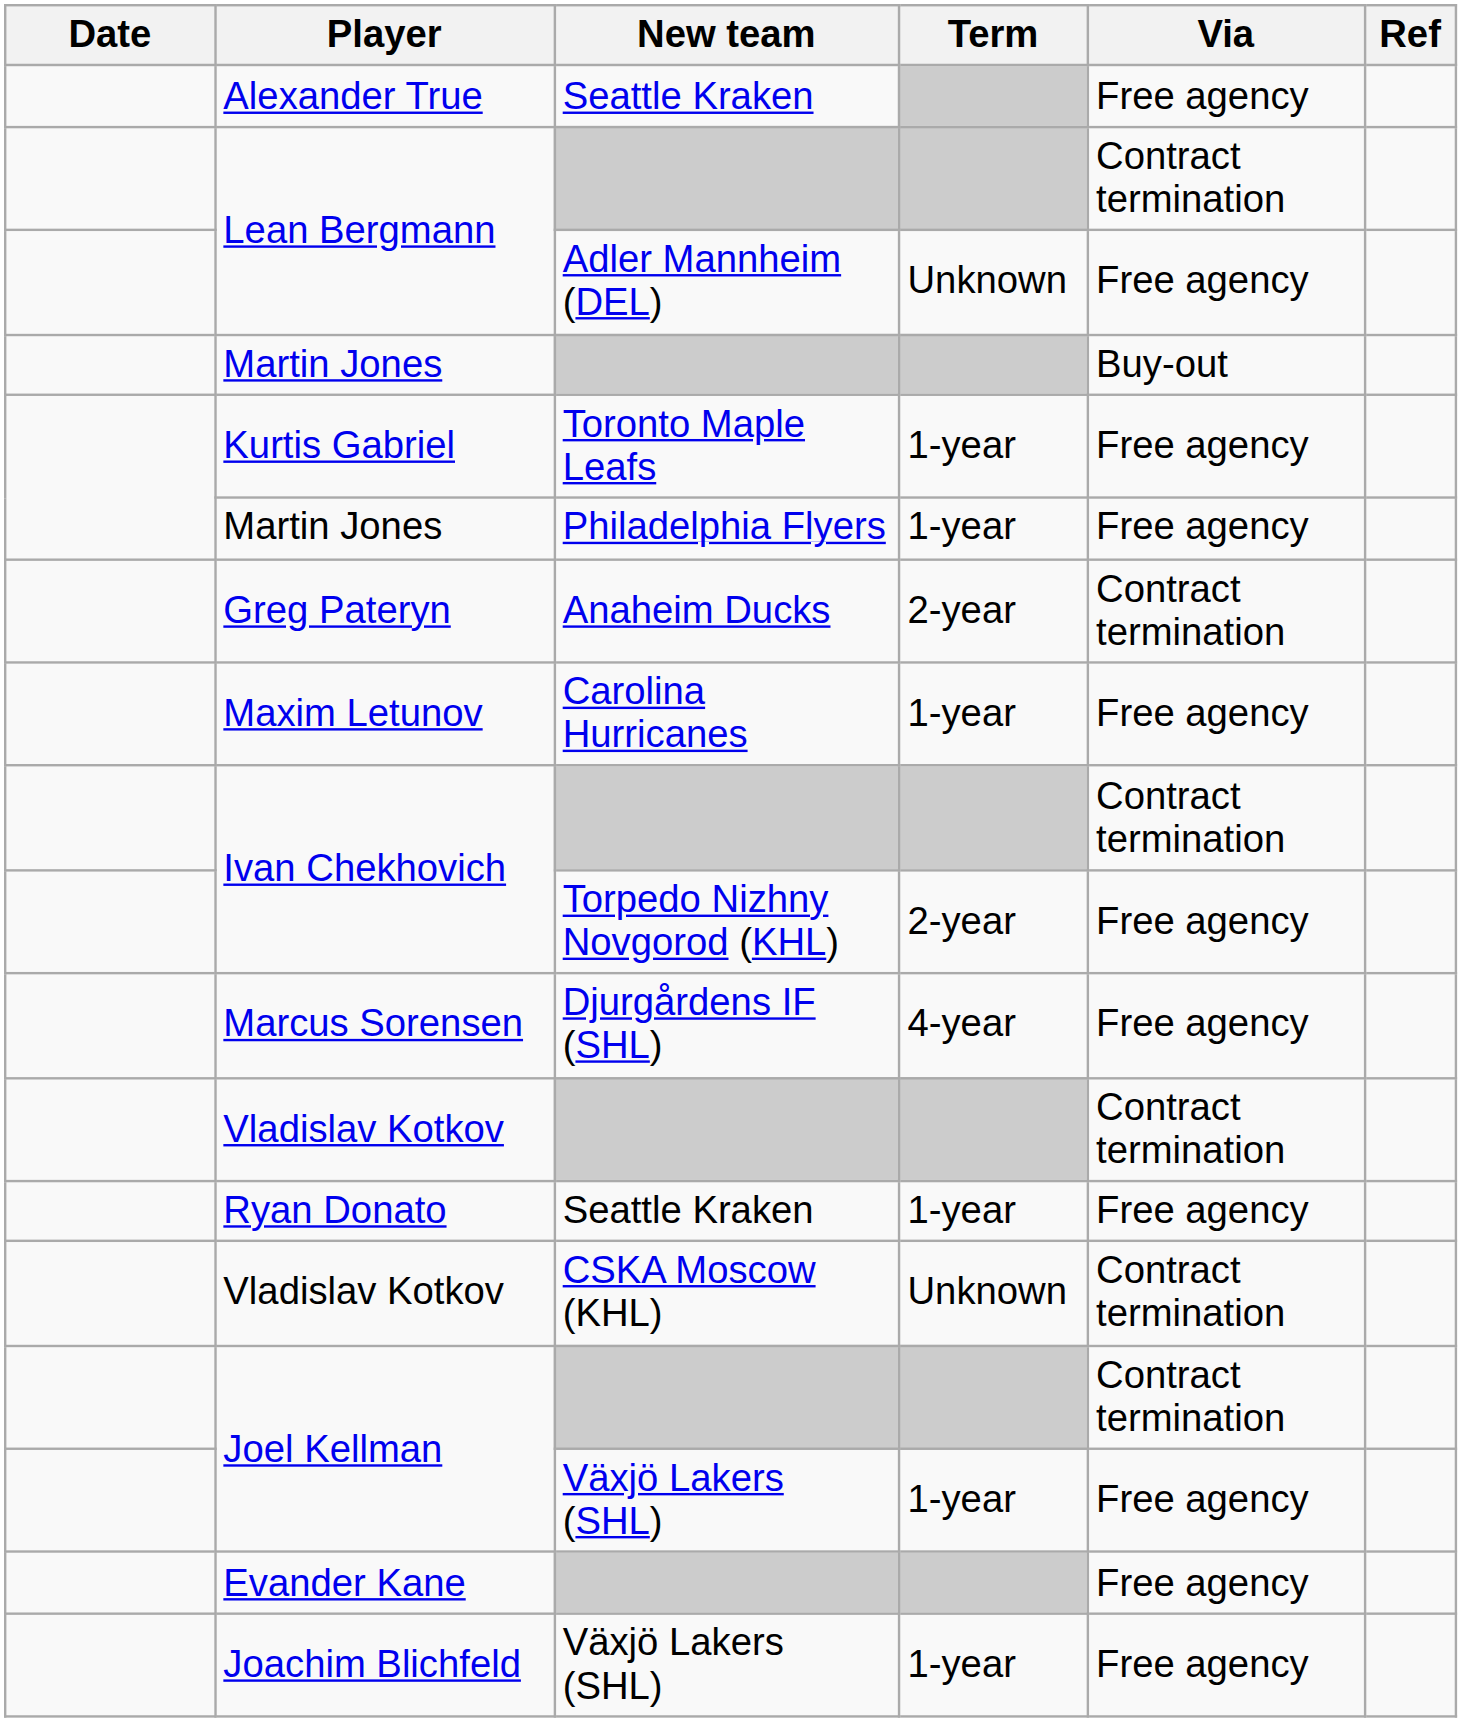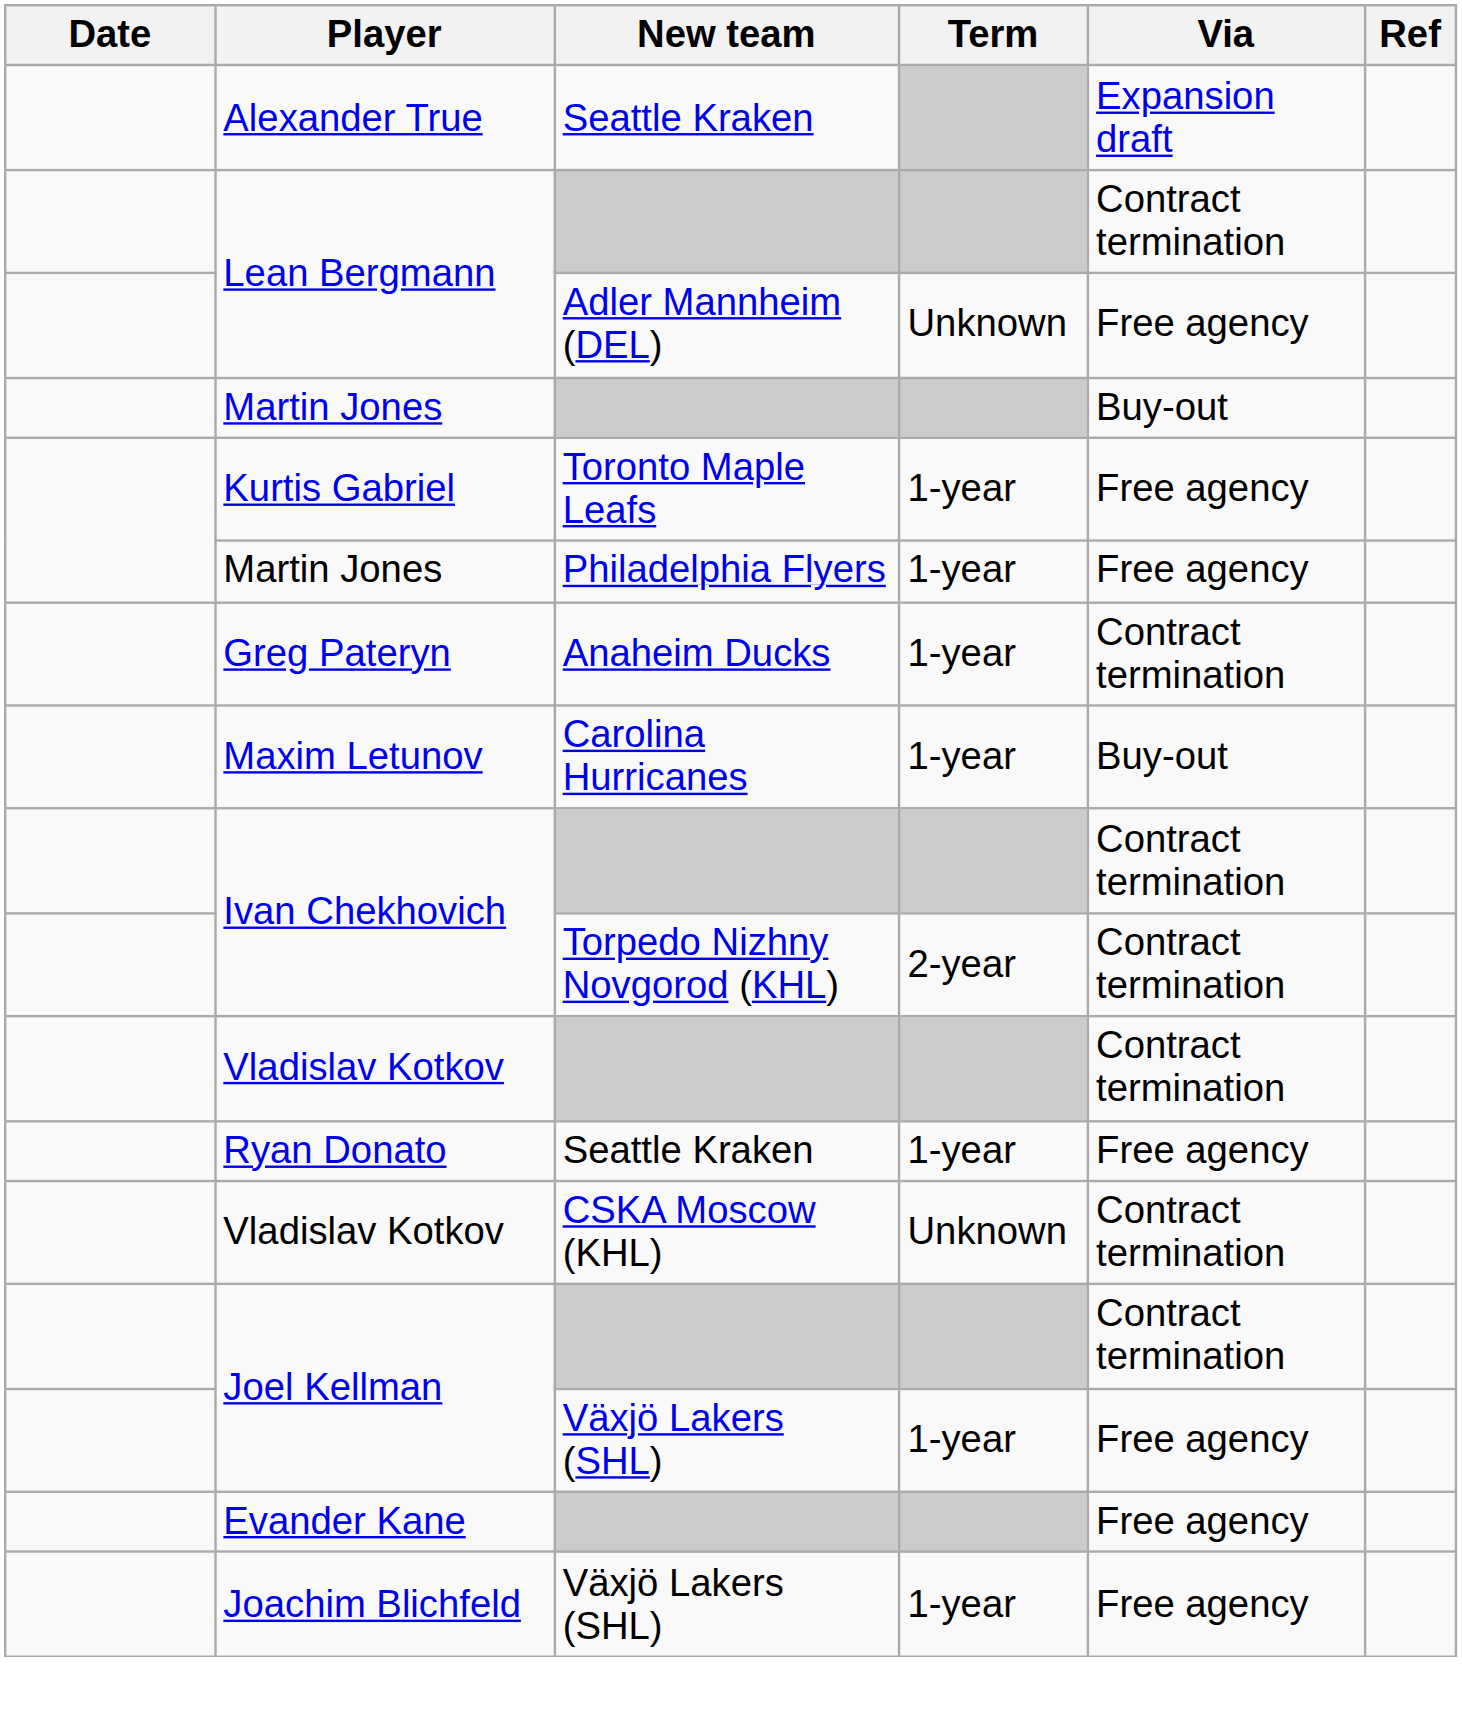Alexander True | Via: Free agency -> Expansion draft
Greg Pateryn | Term: 2-year -> 1-year
Maxim Letunov | Via: Free agency -> Buy-out
Ivan Chekhovich / Torpedo Nizhny Novgorod (KHL) | Via: Free agency -> Contract termination
- row: Marcus Sorensen | Djurgårdens IF (SHL) | 4-year | Free agency
